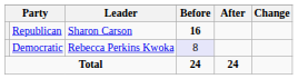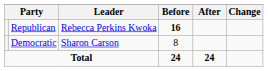Republican | Leader: Sharon Carson -> Rebecca Perkins Kwoka
Democratic | Leader: Rebecca Perkins Kwoka -> Sharon Carson
Democratic | Before: lavender background -> no background
